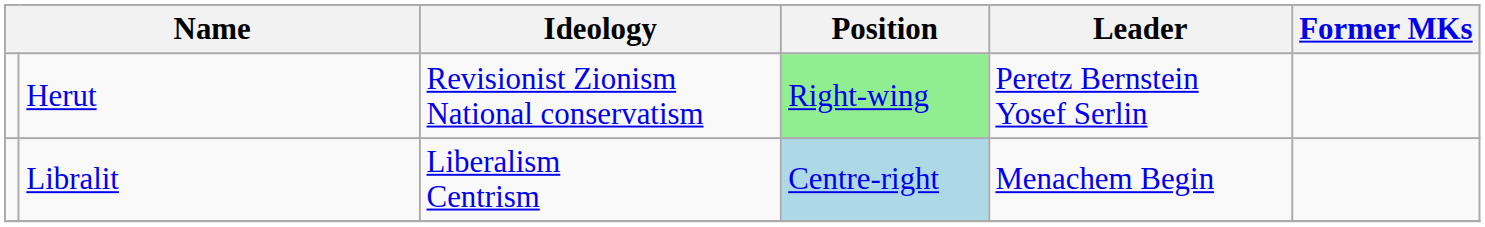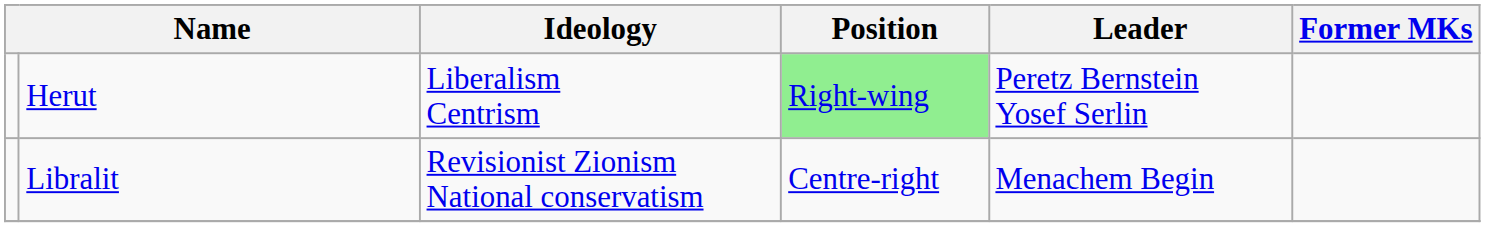Herut | Ideology: Revisionist Zionism National conservatism -> Liberalism Centrism
Libralit | Ideology: Liberalism Centrism -> Revisionist Zionism National conservatism
Libralit | Position: lightblue background -> no background
